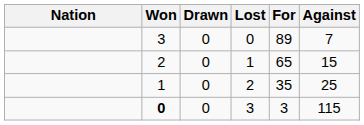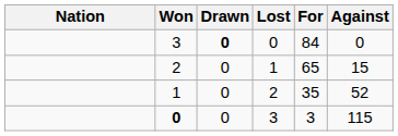row 2 | Drawn: normal -> bold
row 2 | For: 89 -> 84
row 2 | Against: 7 -> 0
row 4 | Against: 25 -> 52
